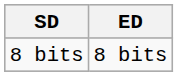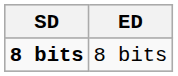row 2 | SD: normal -> bold
